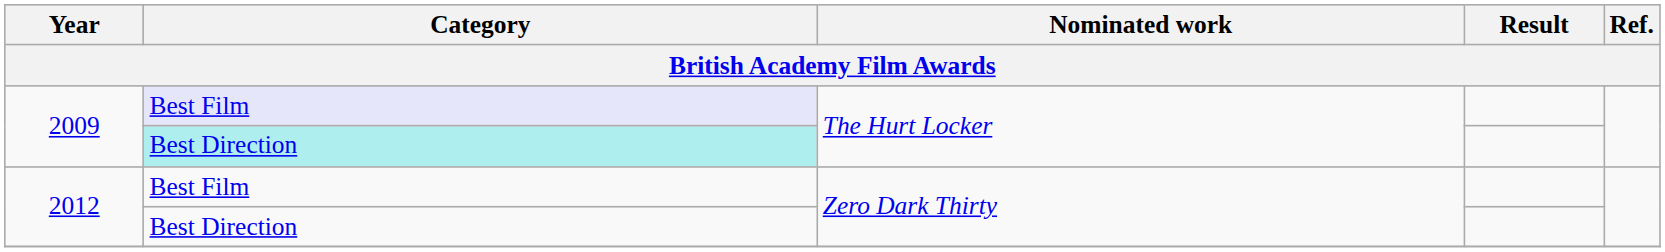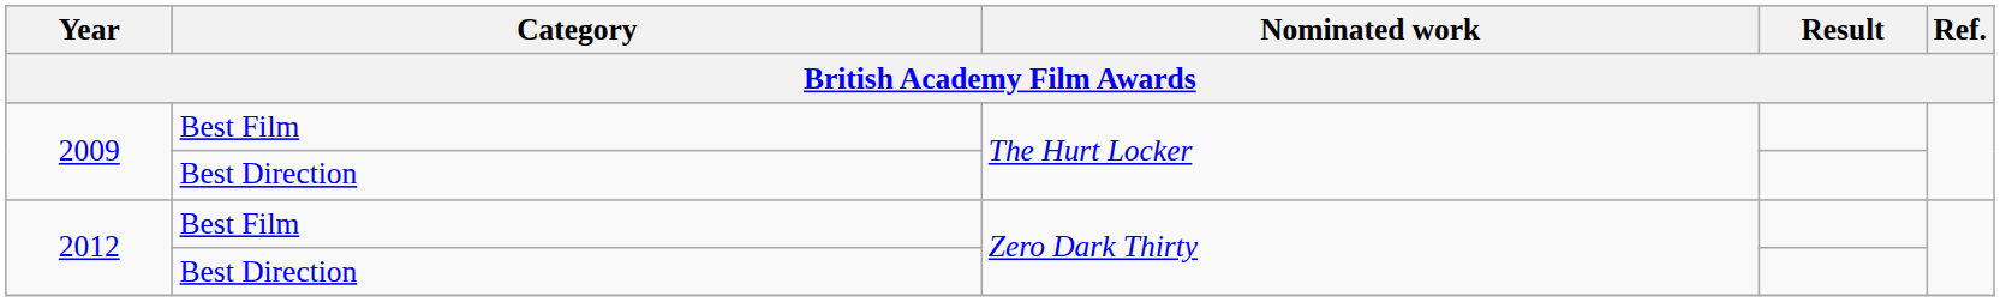2009 / Best Film | Category: lavender background -> no background
2009 / Best Direction | Category: paleturquoise background -> no background
